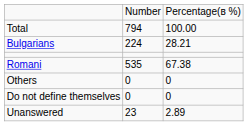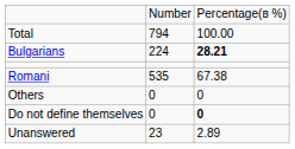Bulgarians | column 3: normal -> bold
Do not define themselves | column 3: normal -> bold
